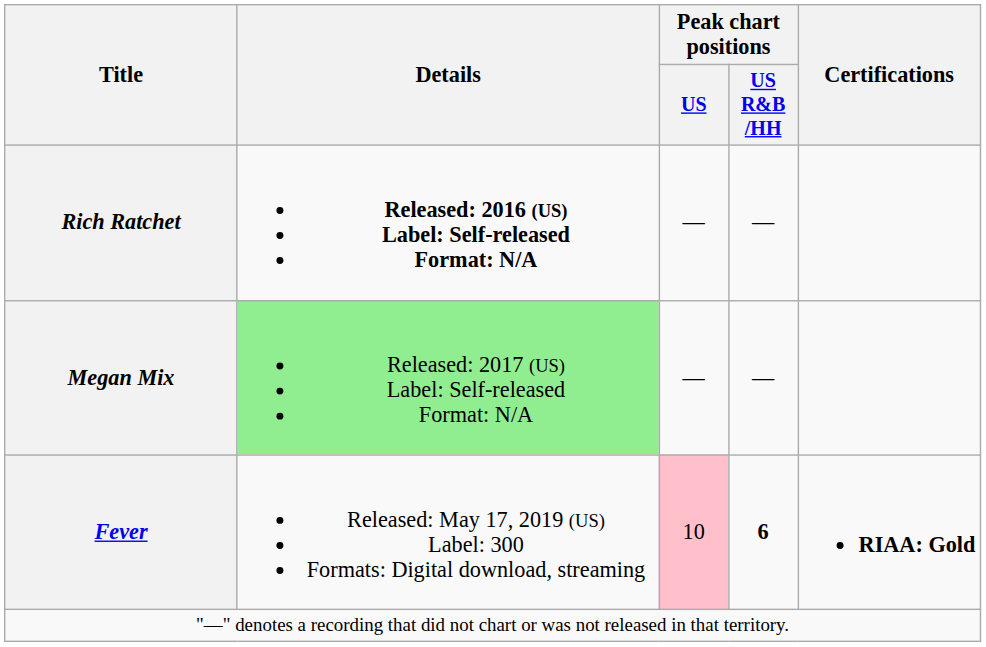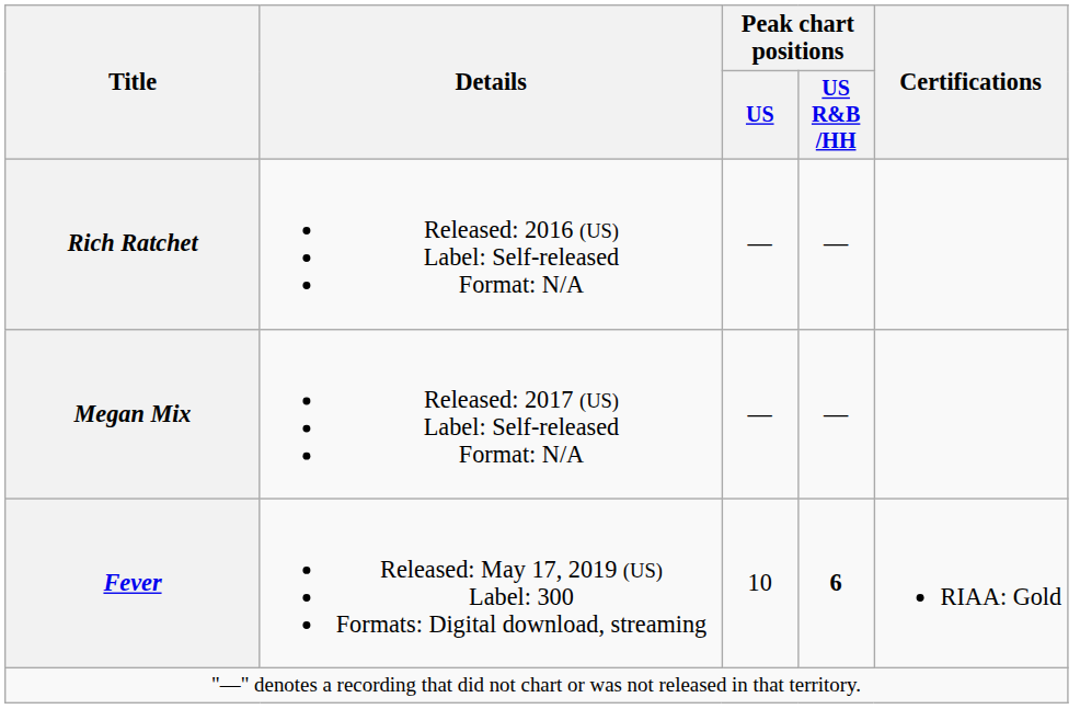Rich Ratchet | Details: bold -> normal
Megan Mix | Details: lightgreen background -> no background
Fever | Peak chart positions / US: pink background -> no background
Fever | Certifications: bold -> normal
